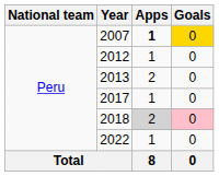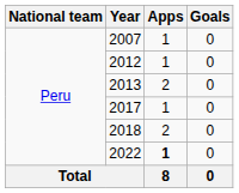2007 | Apps: bold -> normal
2007 | Goals: gold background -> no background
2018 | Apps: lightgrey background -> no background
2018 | Goals: pink background -> no background
2022 | Apps: normal -> bold
